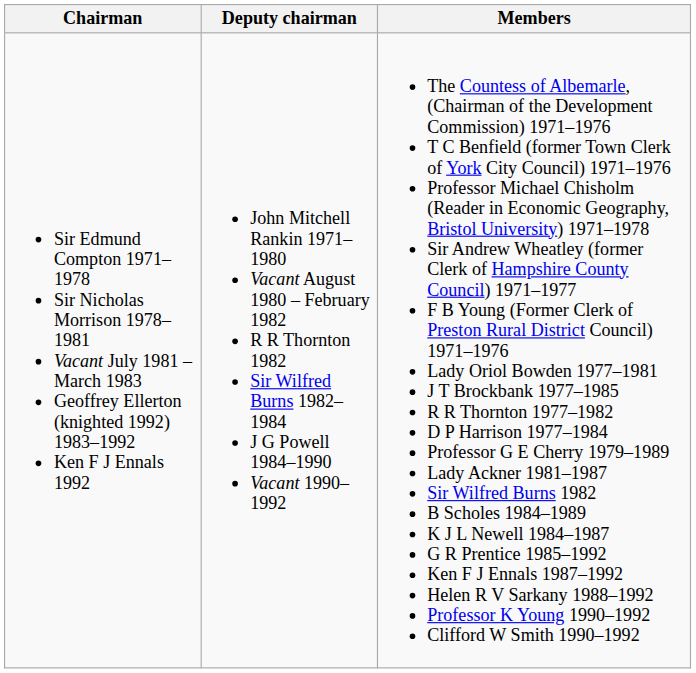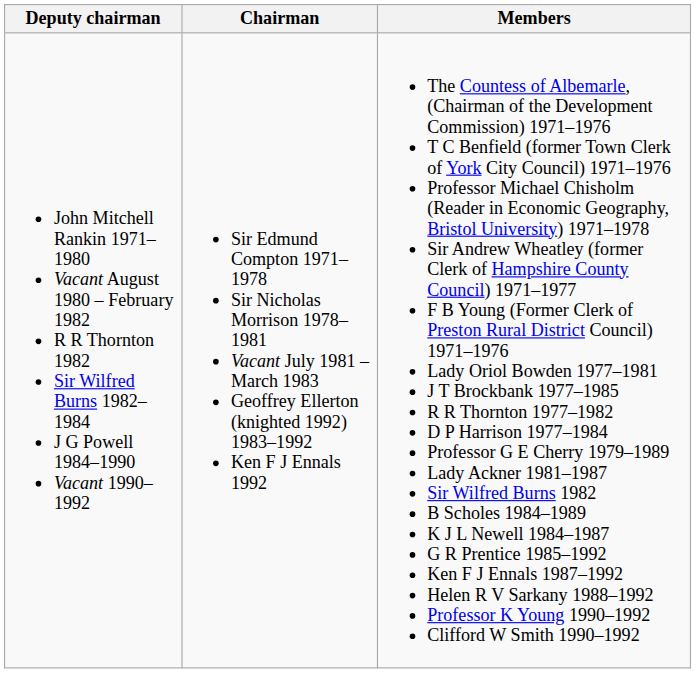columns swapped: Chairman <-> Deputy chairman
